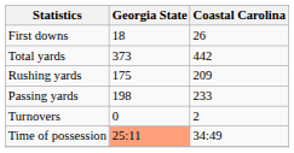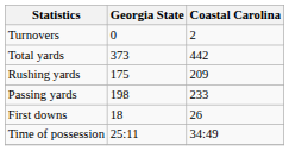rows swapped: First downs <-> Turnovers
Time of possession | Georgia State: lightsalmon background -> no background
